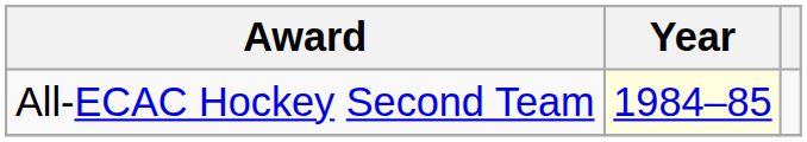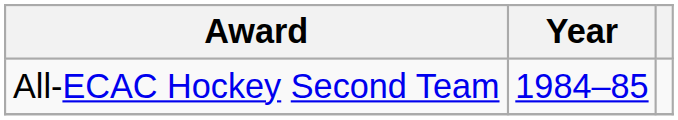row 2 | Year: lightyellow background -> no background
